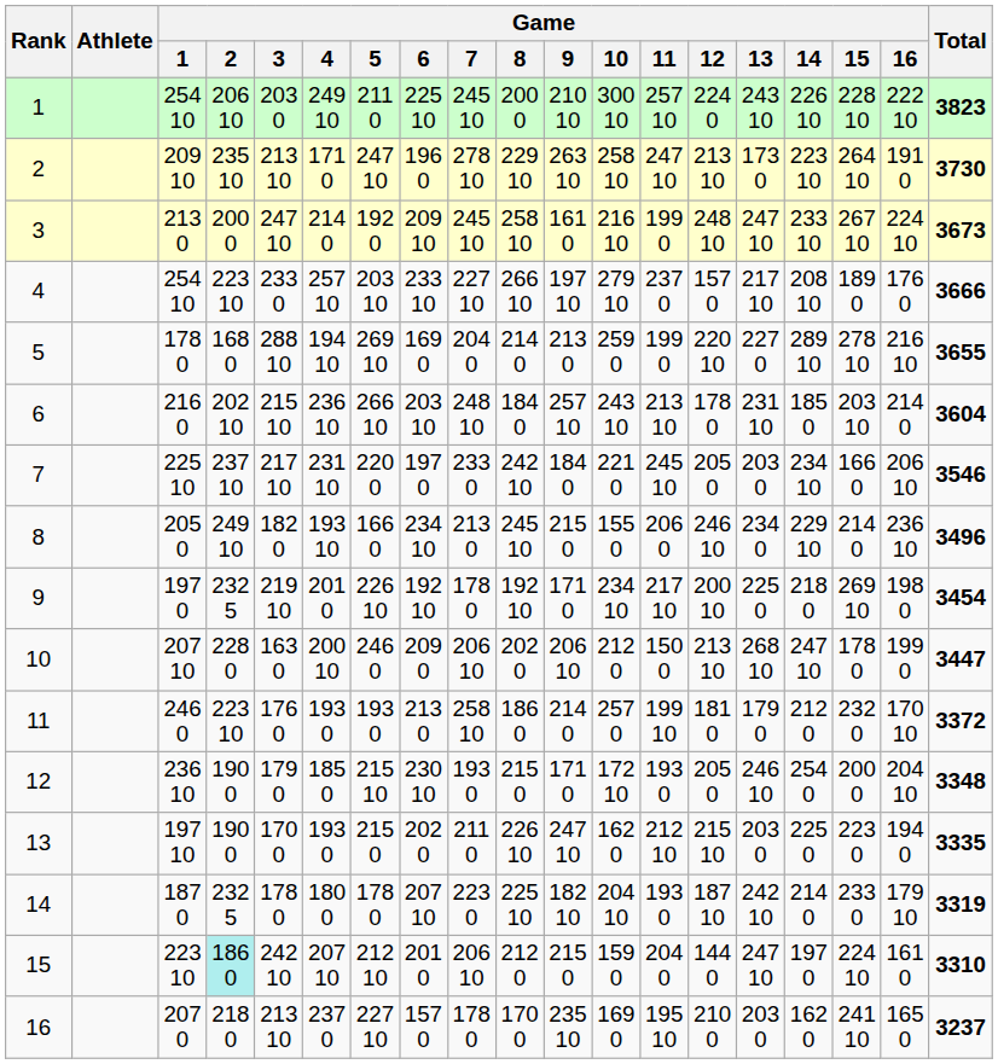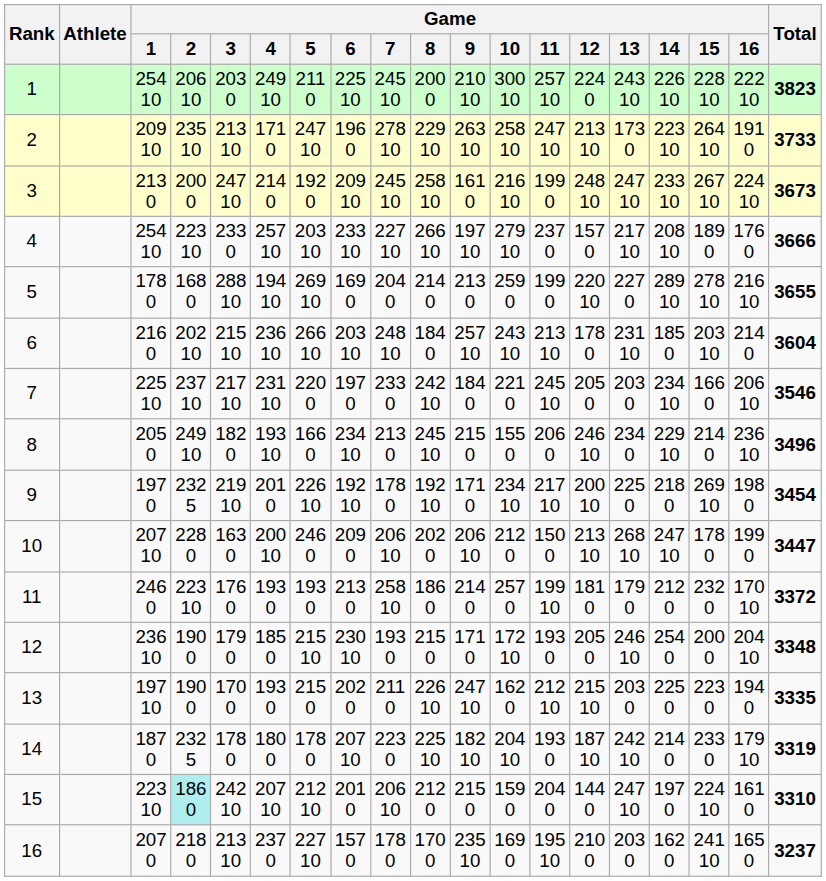row 4 | Total: 3730 -> 3733
